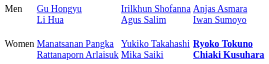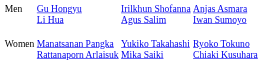Women | column 4: bold -> normal
